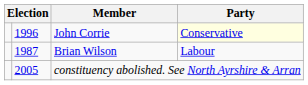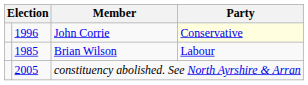Brian Wilson | column 2: 1987 -> 1985
